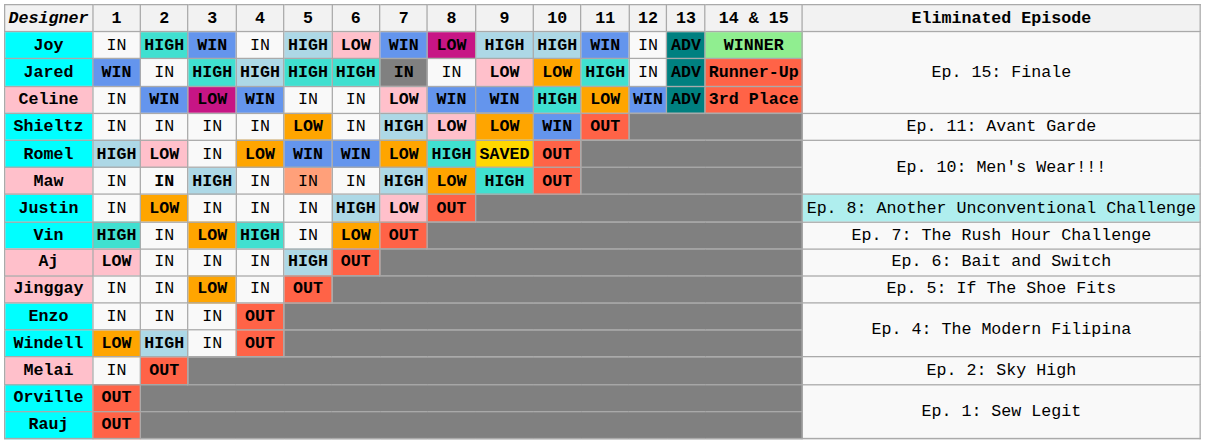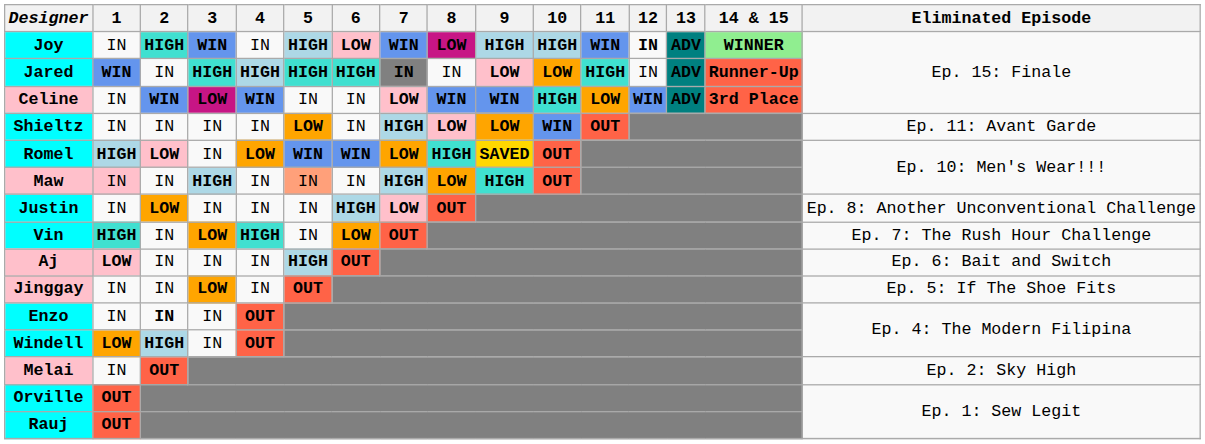Joy | 12: normal -> bold
Maw | 1: no background -> pink background
Maw | 2: bold -> normal
Justin | Eliminated Episode: paleturquoise background -> no background
Enzo | 2: normal -> bold
